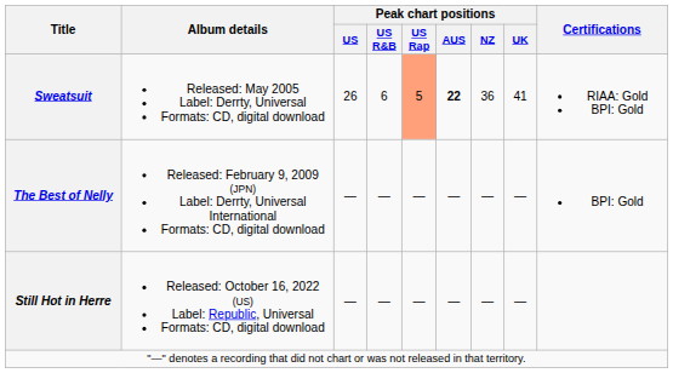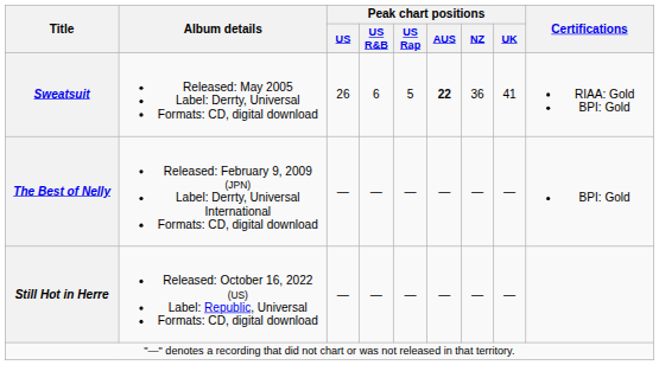Sweatsuit | Peak chart positions / US Rap: lightsalmon background -> no background
